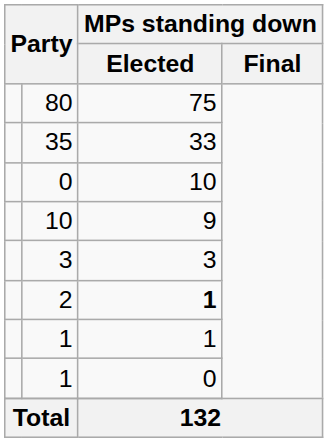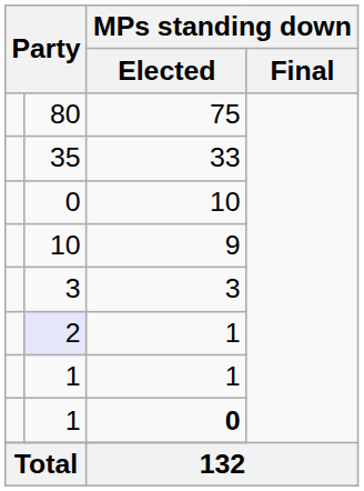2 | column 2: no background -> lavender background
2 | MPs standing down / Elected: bold -> normal
1 / 0 | MPs standing down / Elected: normal -> bold
